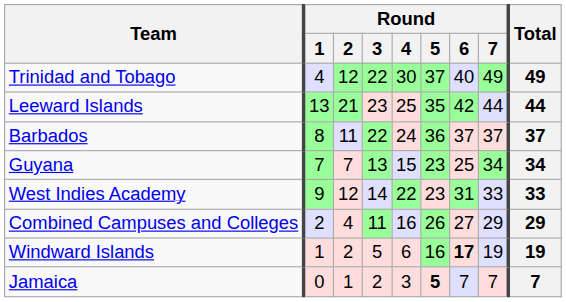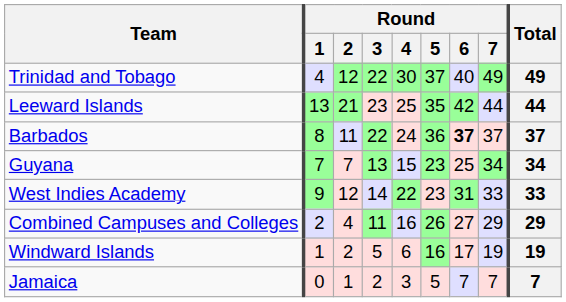Barbados | Round / 6: normal -> bold
Windward Islands | Round / 6: bold -> normal
Jamaica | Round / 5: bold -> normal
